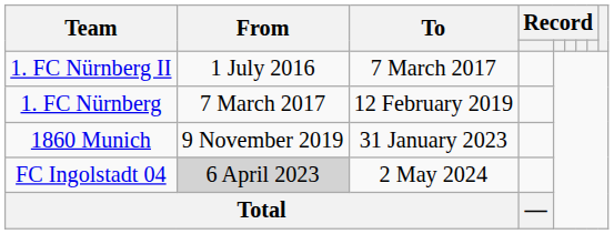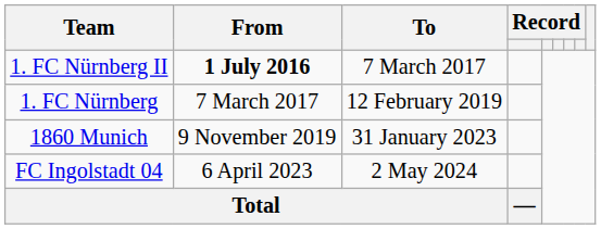1. FC Nürnberg II | From: normal -> bold
FC Ingolstadt 04 | From: lightgrey background -> no background
